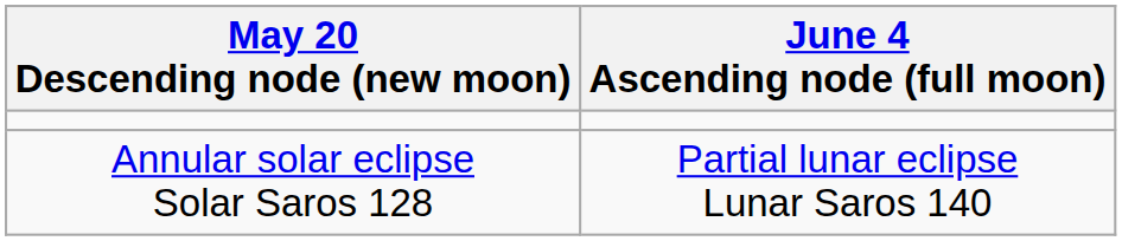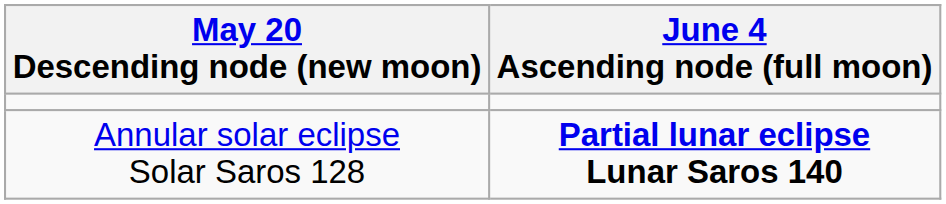Annular solar eclipse Solar Saros 128 | June 4 Ascending node (full moon): normal -> bold
